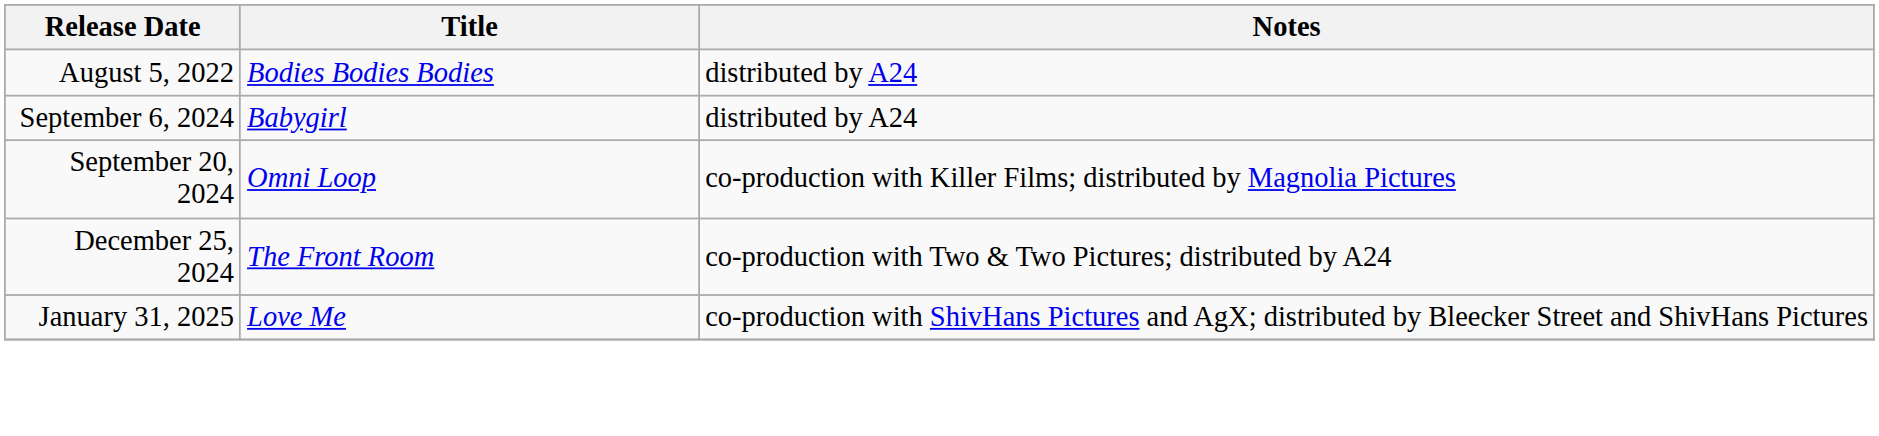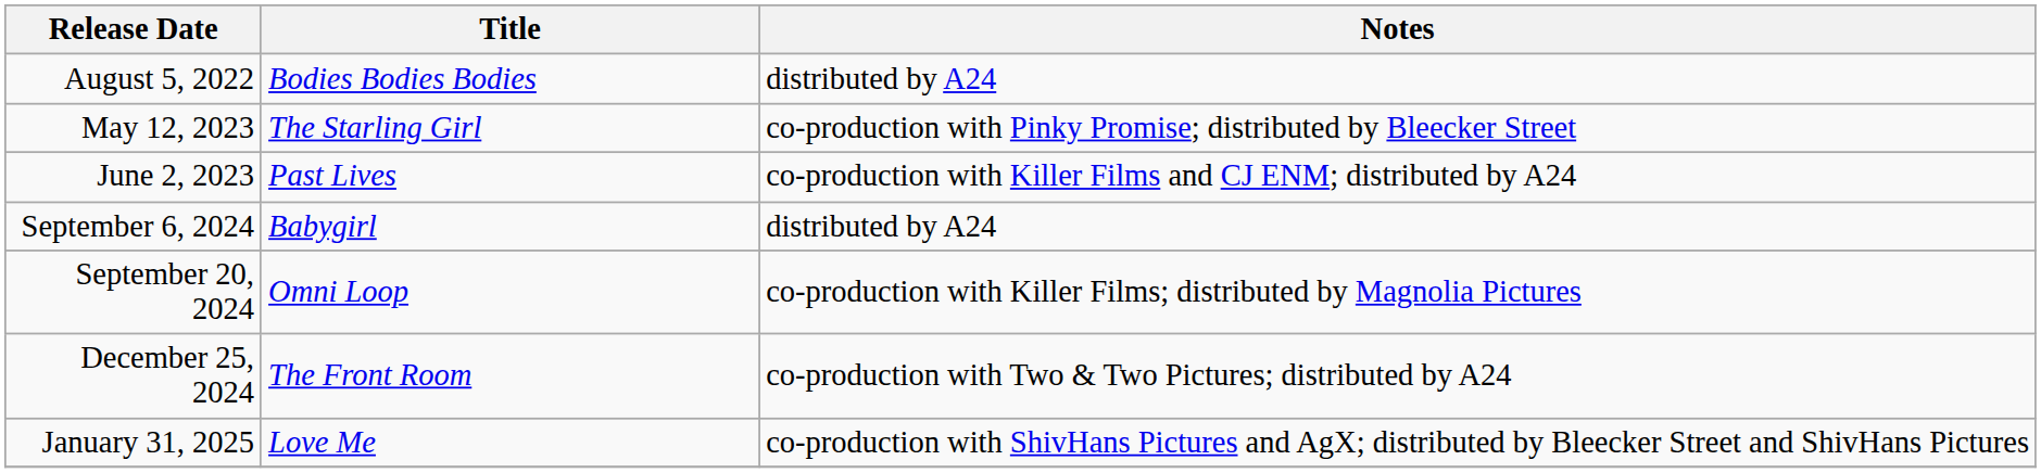+ row: May 12, 2023 | The Starling Girl | co-production with Pinky Promise; distributed by Bleecker Street
+ row: June 2, 2023 | Past Lives | co-production with Killer Films and CJ ENM; distributed by A24
